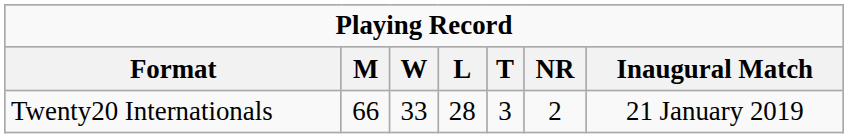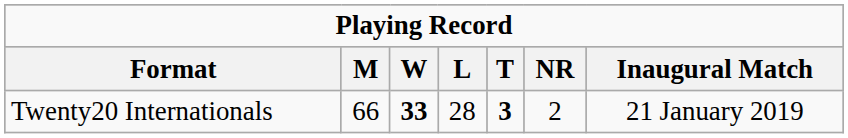Twenty20 Internationals | W: normal -> bold
Twenty20 Internationals | T: normal -> bold
